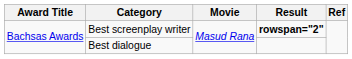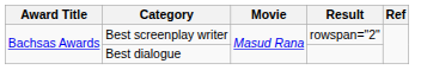Best screenplay writer | Result: bold -> normal
